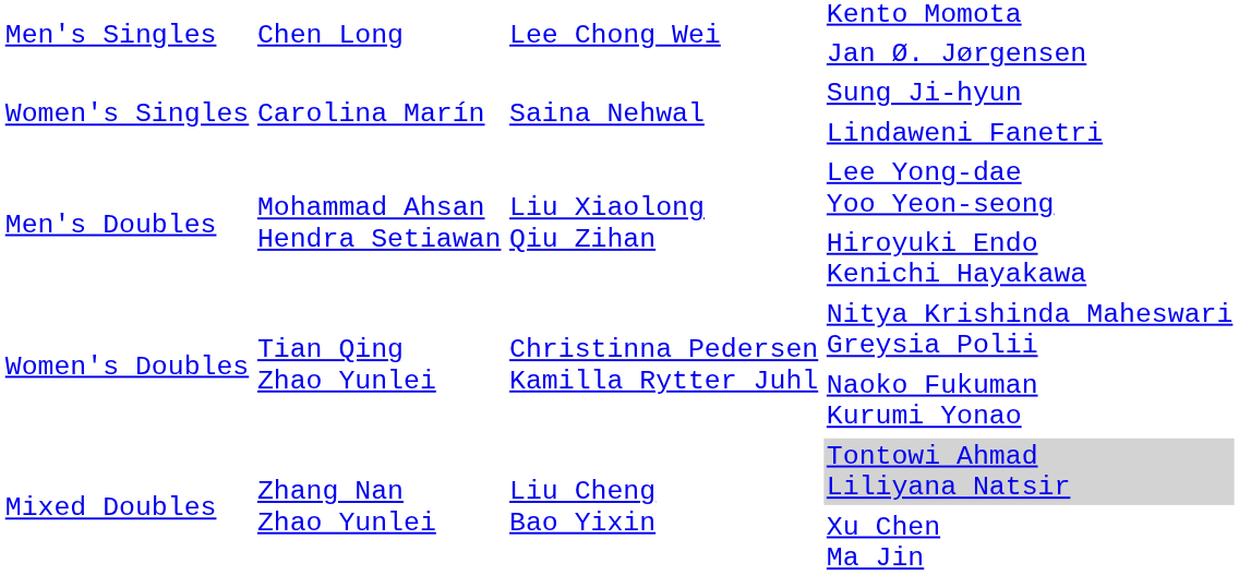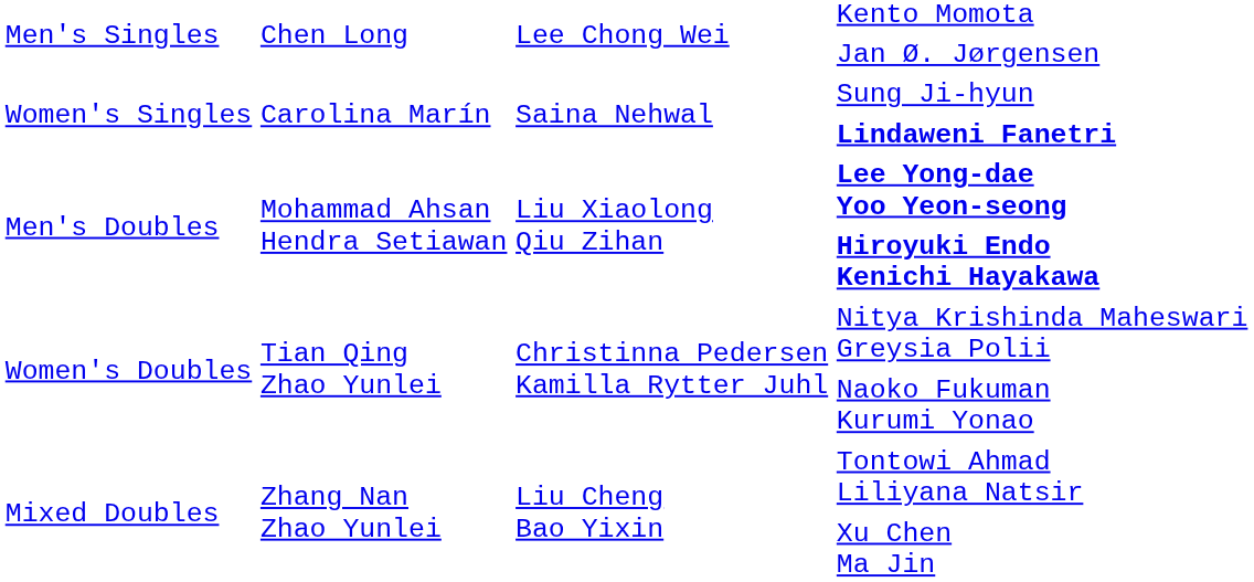Lindaweni Fanetri | column 4: normal -> bold
Lee Yong-dae Yoo Yeon-seong | column 4: normal -> bold
Hiroyuki Endo Kenichi Hayakawa | column 4: normal -> bold
Tontowi Ahmad Liliyana Natsir | column 4: lightgrey background -> no background
